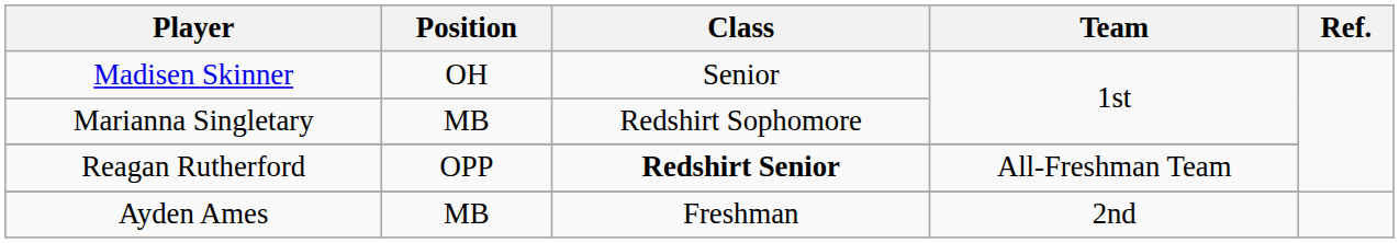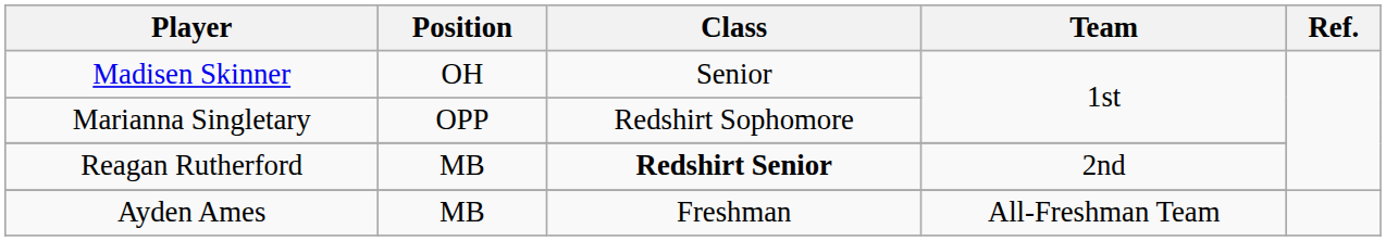Marianna Singletary | Position: MB -> OPP
Reagan Rutherford | Position: OPP -> MB
Reagan Rutherford | Team: All-Freshman Team -> 2nd
Ayden Ames | Team: 2nd -> All-Freshman Team
